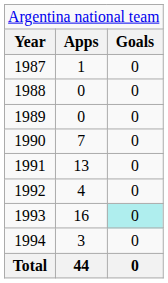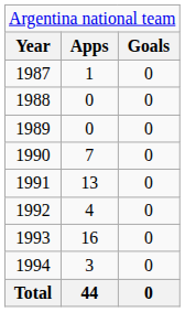1993 | column 3: paleturquoise background -> no background
